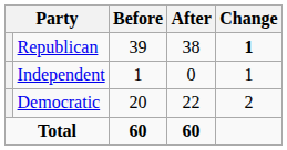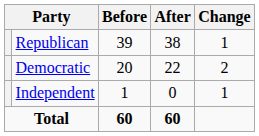Republican | Change: bold -> normal
rows swapped: Democratic <-> Independent
